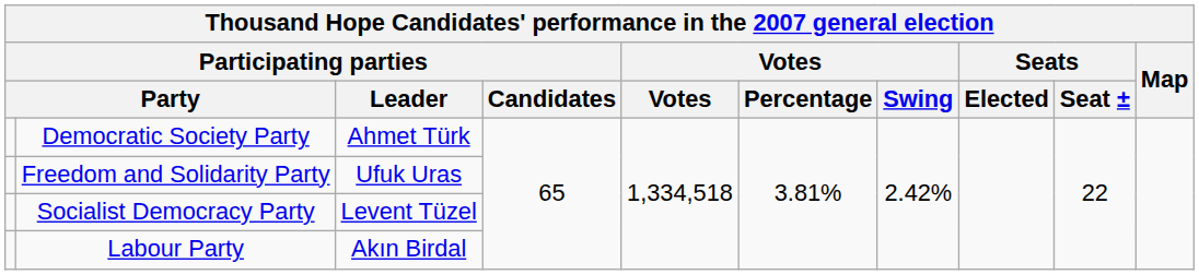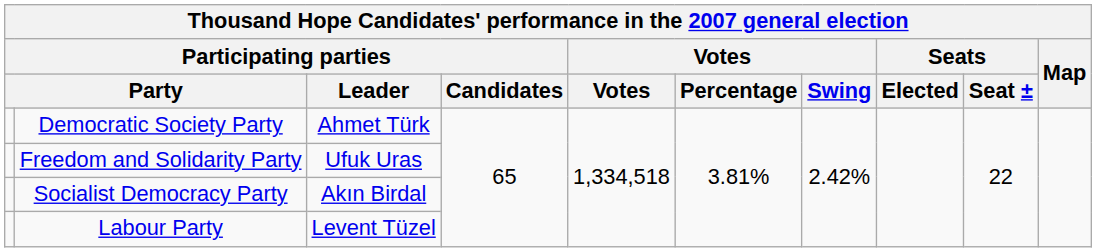Socialist Democracy Party | Participating parties / Leader: Levent Tüzel -> Akın Birdal
Labour Party | Participating parties / Leader: Akın Birdal -> Levent Tüzel
